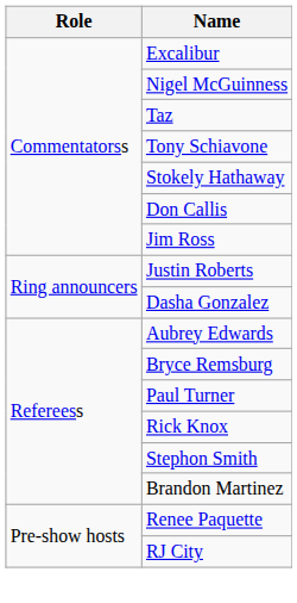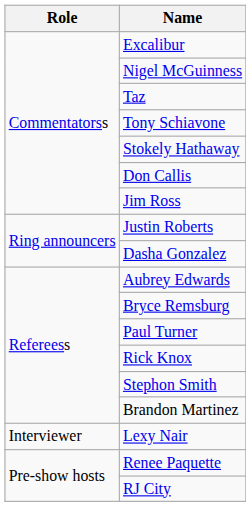+ row: Interviewer | Lexy Nair
